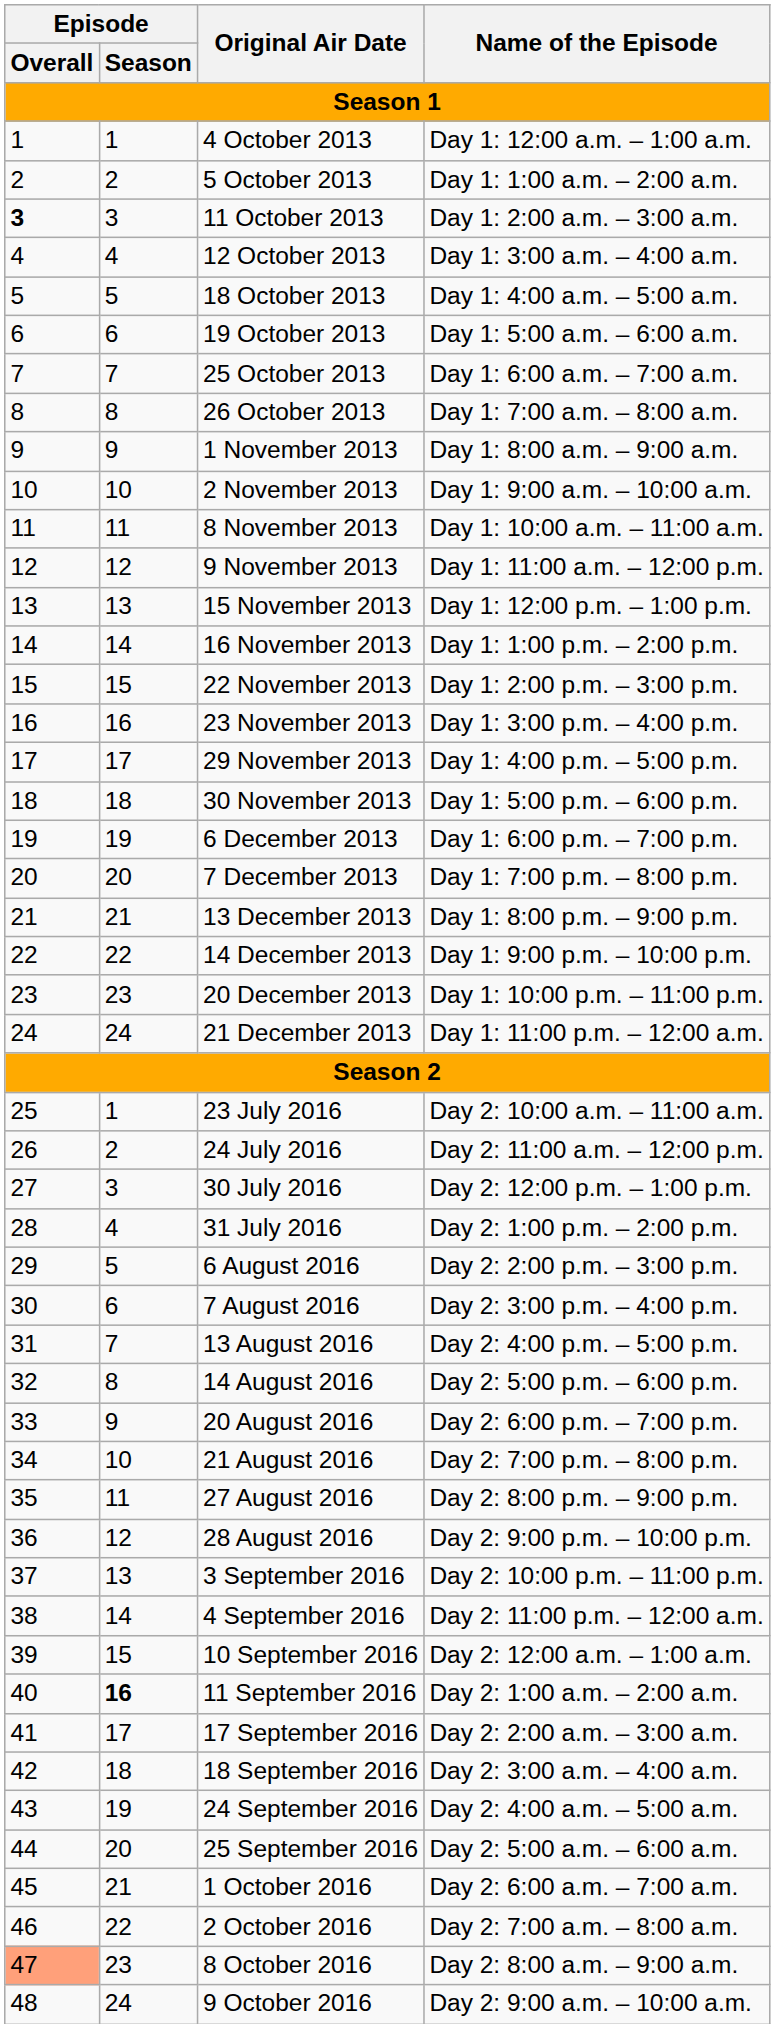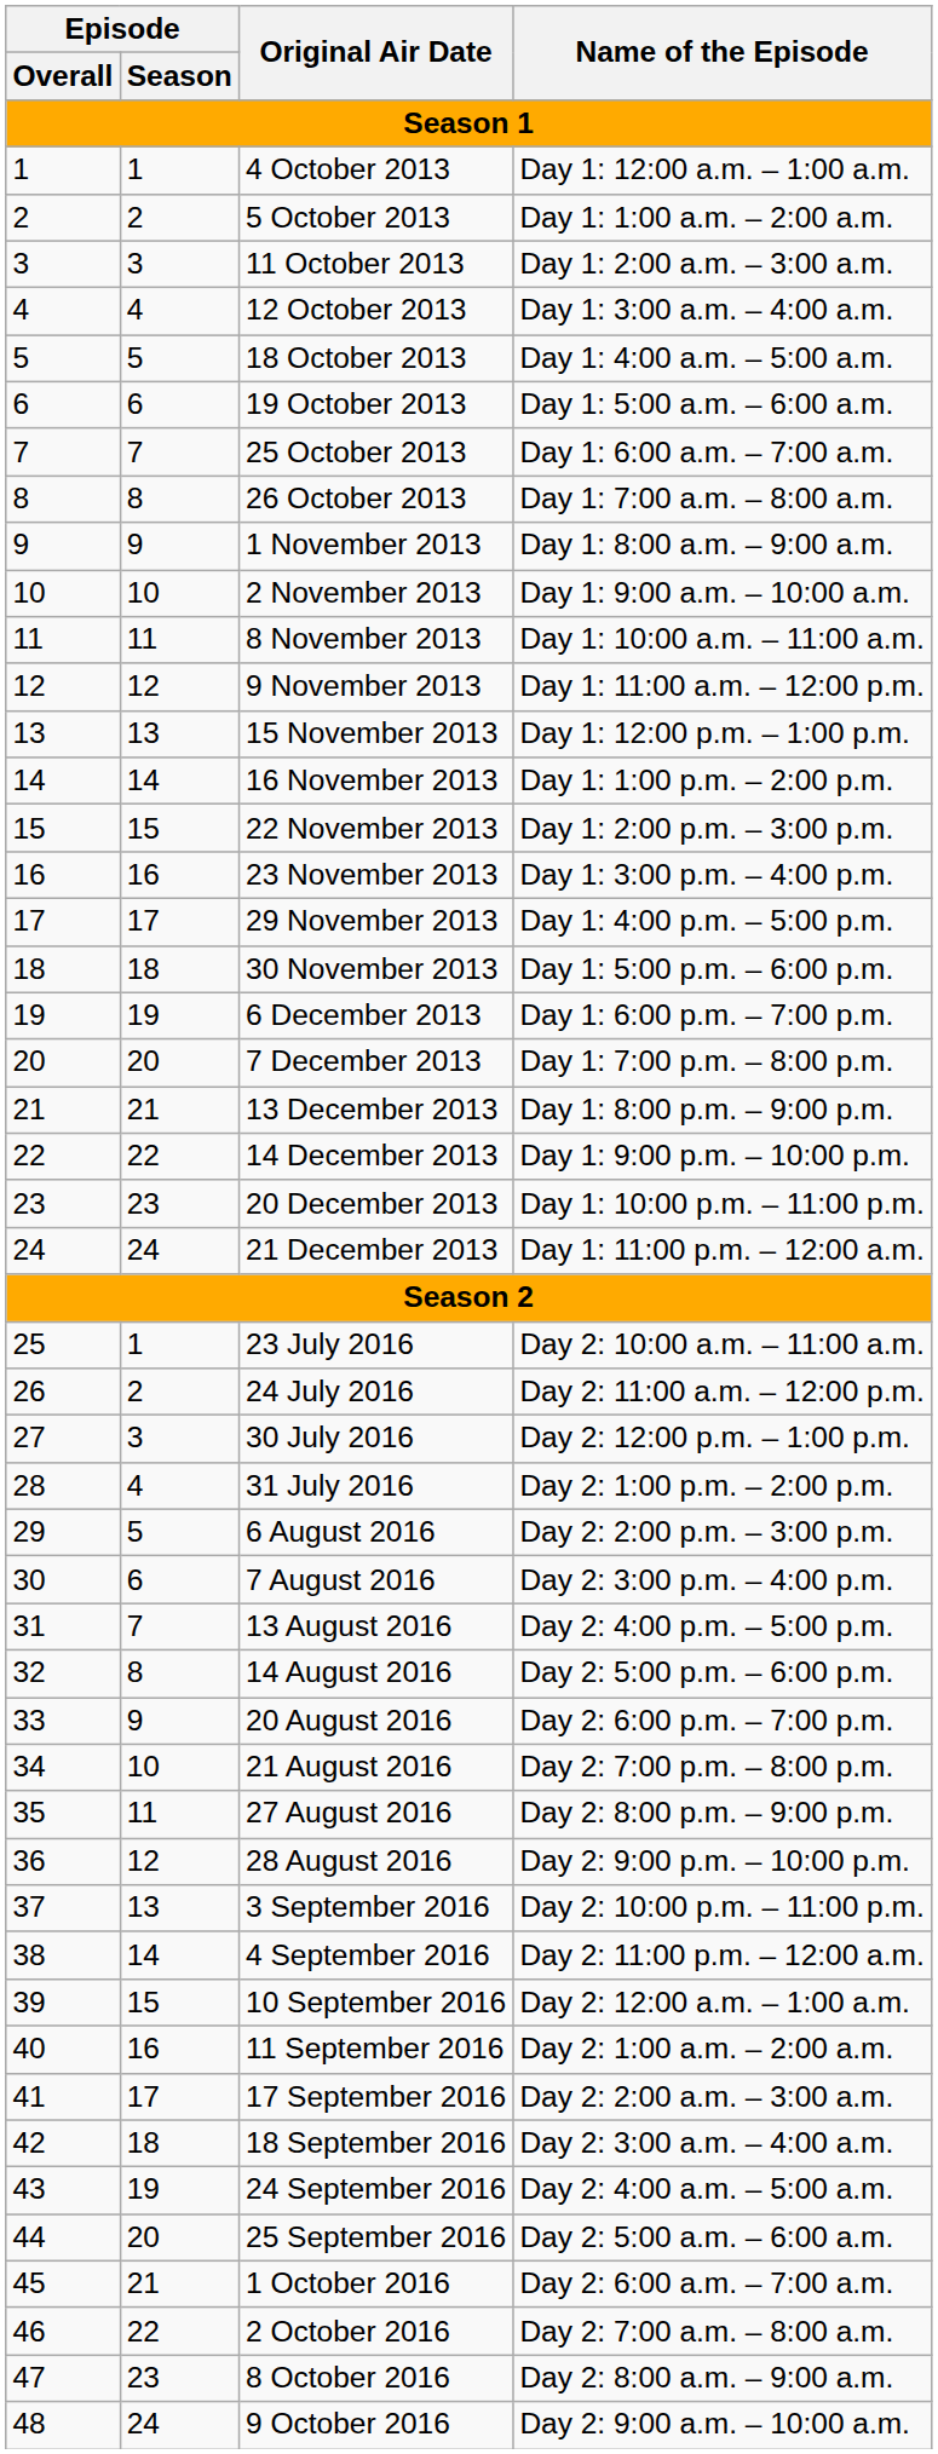11 October 2013 | Episode / Overall: bold -> normal
11 September 2016 | Episode / Season: bold -> normal
8 October 2016 | Episode / Overall: lightsalmon background -> no background
